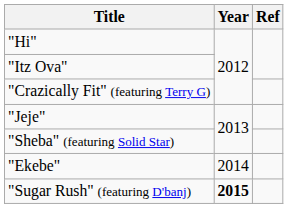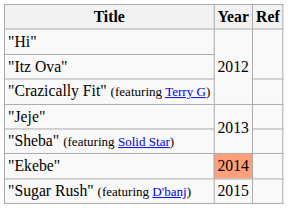"Ekebe" | Year: no background -> lightsalmon background
"Sugar Rush" (featuring D'banj) | Year: bold -> normal
